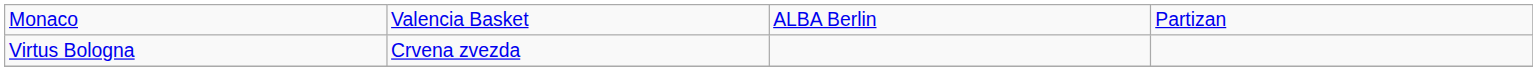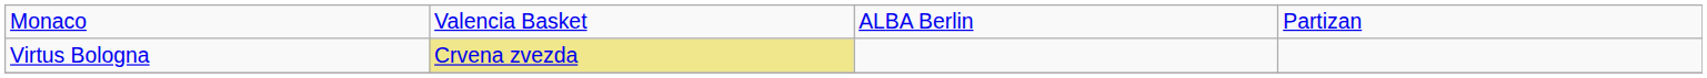Virtus Bologna | column 2: no background -> khaki background
